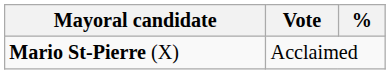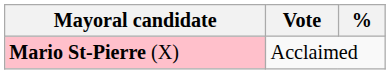Mario St-Pierre (X) | Mayoral candidate: no background -> pink background
